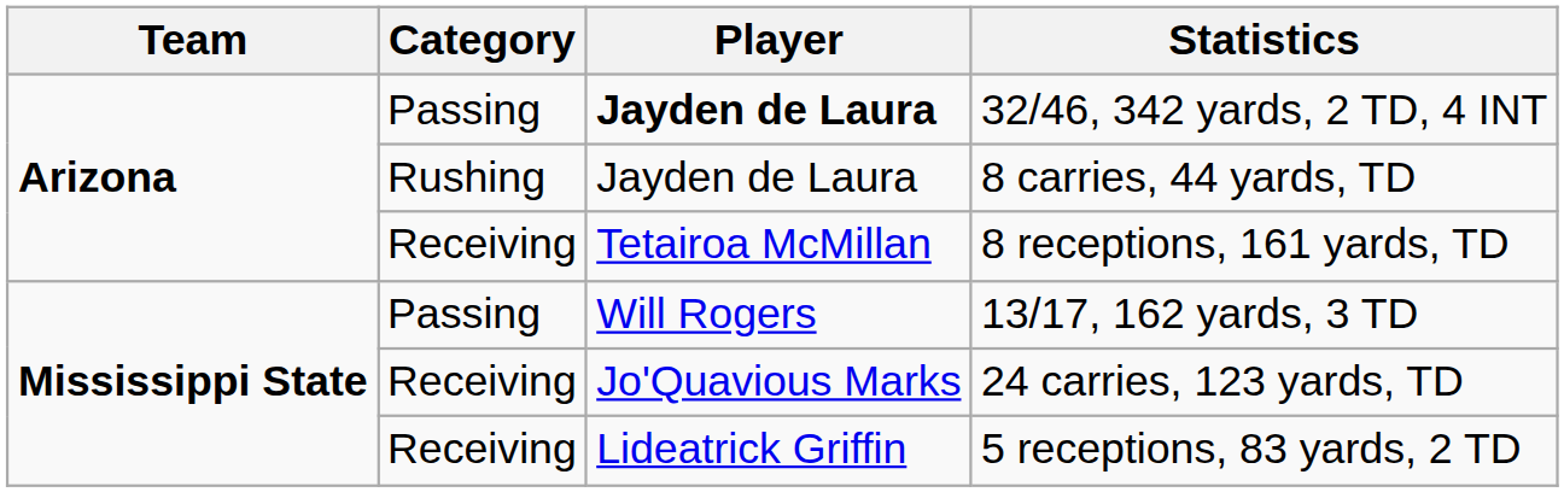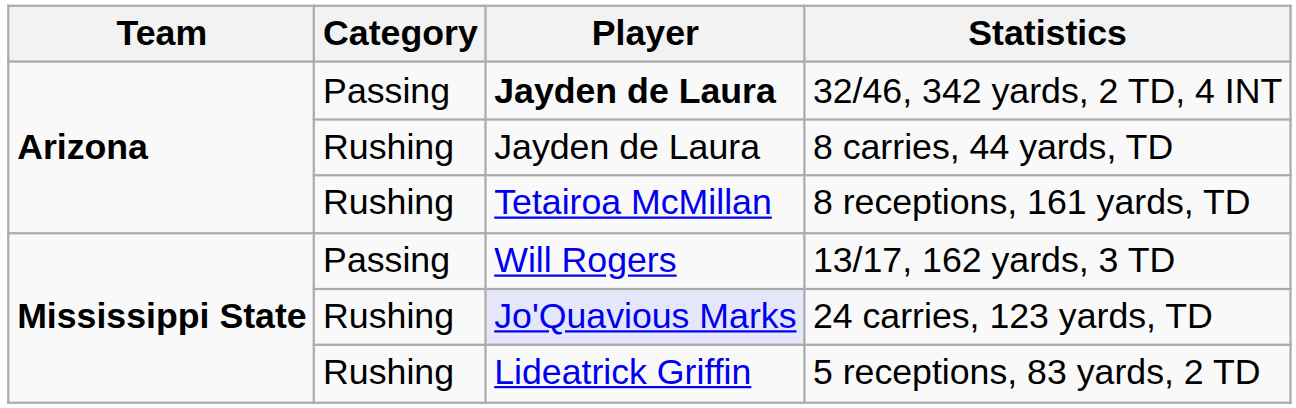8 receptions, 161 yards, TD | Category: Receiving -> Rushing
24 carries, 123 yards, TD | Category: Receiving -> Rushing
24 carries, 123 yards, TD | Player: no background -> lavender background
5 receptions, 83 yards, 2 TD | Category: Receiving -> Rushing
